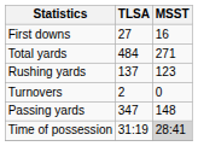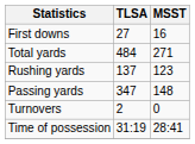rows swapped: Passing yards <-> Turnovers
Time of possession | MSST: lightgrey background -> no background
